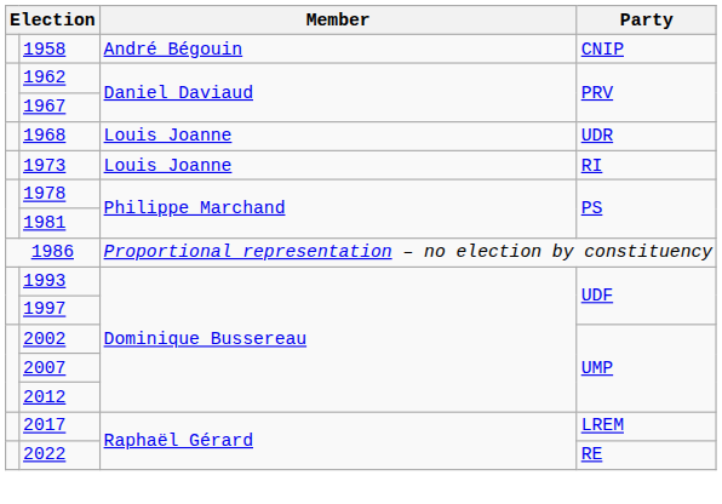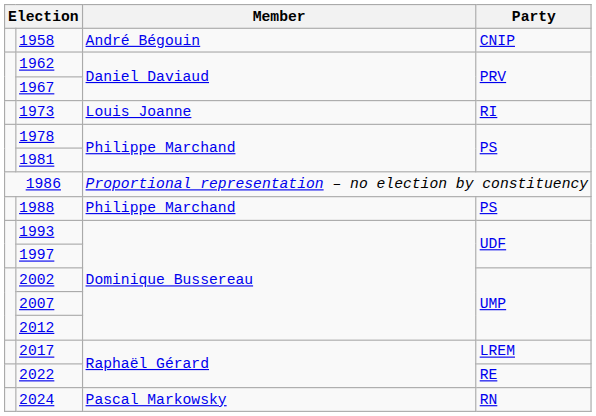- row: 1968 | Louis Joanne | UDR
+ row: 1988 | Philippe Marchand | PS
+ row: 2024 | Pascal Markowsky | RN
